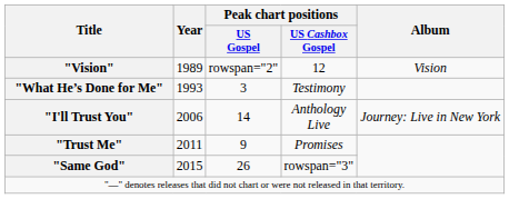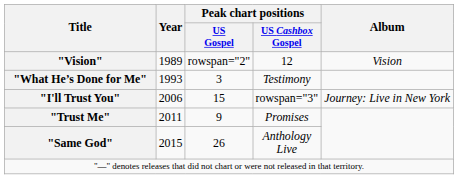"I'll Trust You" | Peak chart positions / US Gospel: 14 -> 15
"I'll Trust You" | Peak chart positions / US Cashbox Gospel: Anthology Live -> rowspan="3"
"Same God" | Peak chart positions / US Cashbox Gospel: rowspan="3" -> Anthology Live
